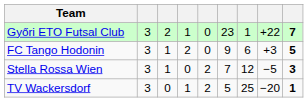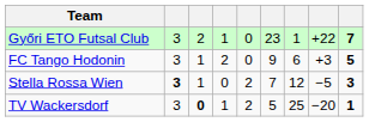Stella Rossa Wien | column 2: normal -> bold
TV Wackersdorf | column 3: normal -> bold
